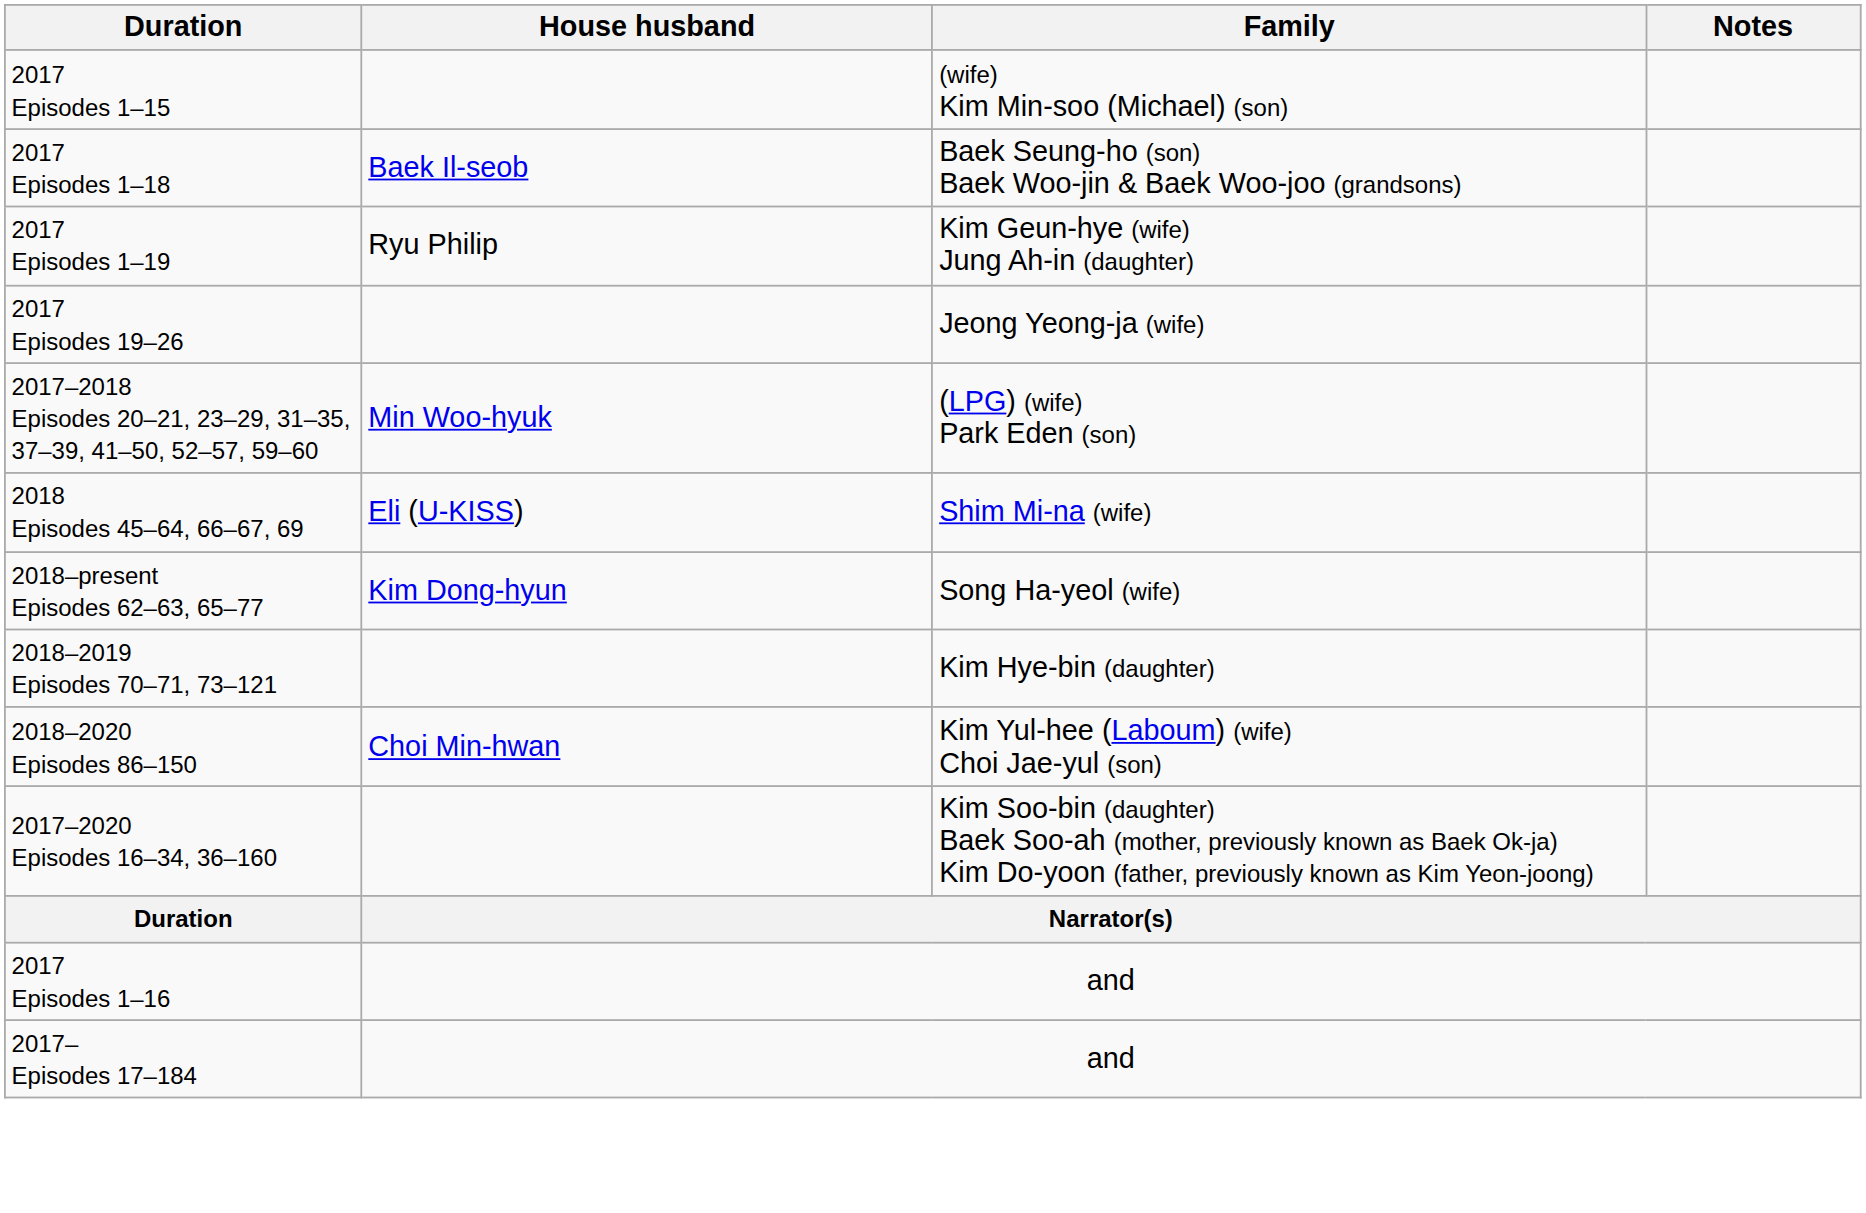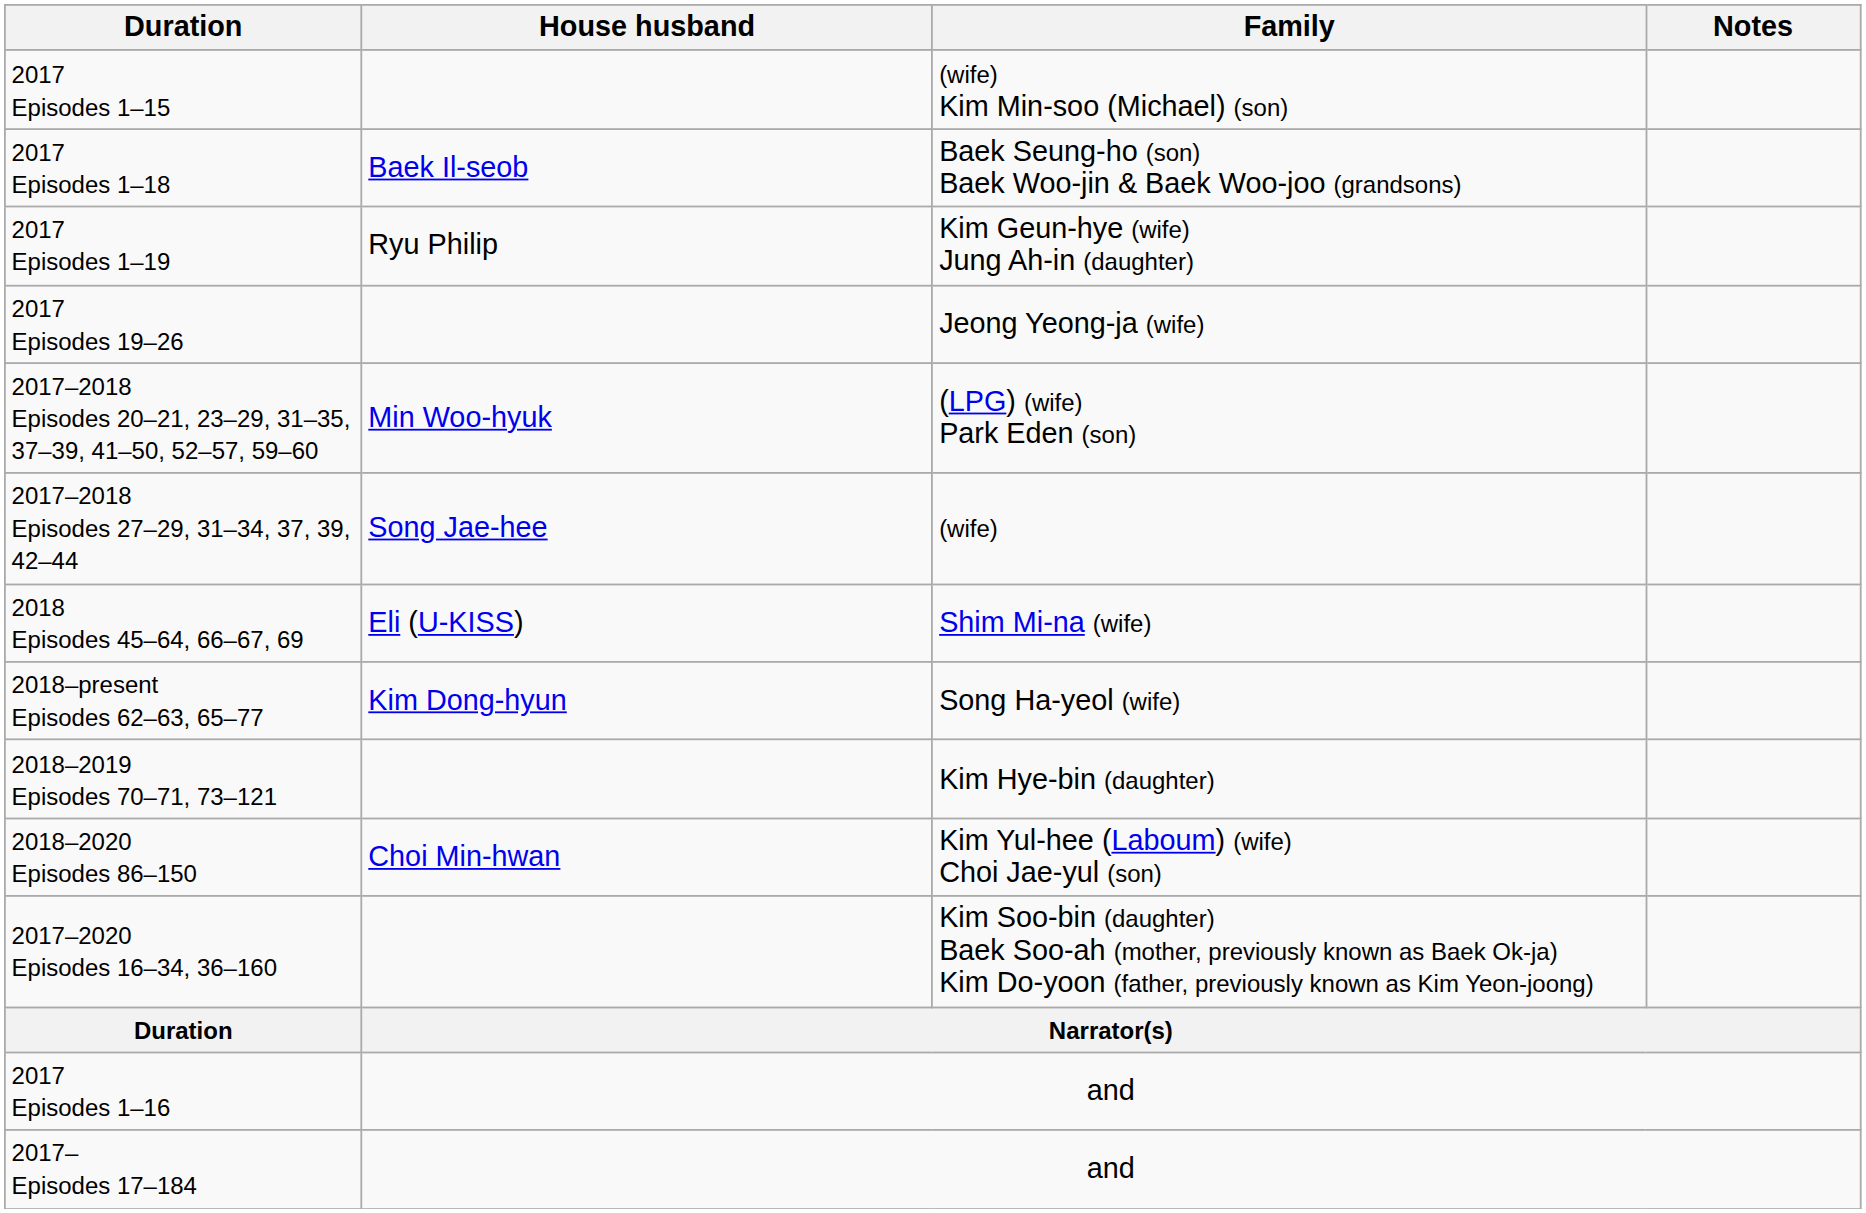+ row: 2017–2018 Episodes 27–29, 31–34, 37, 39, 42–44 | Song Jae-hee | (wife)
